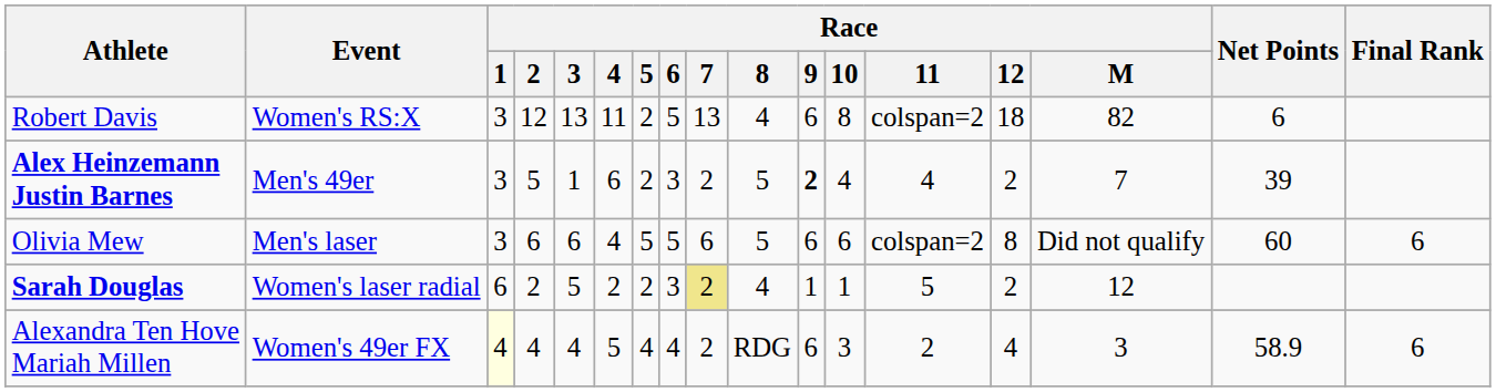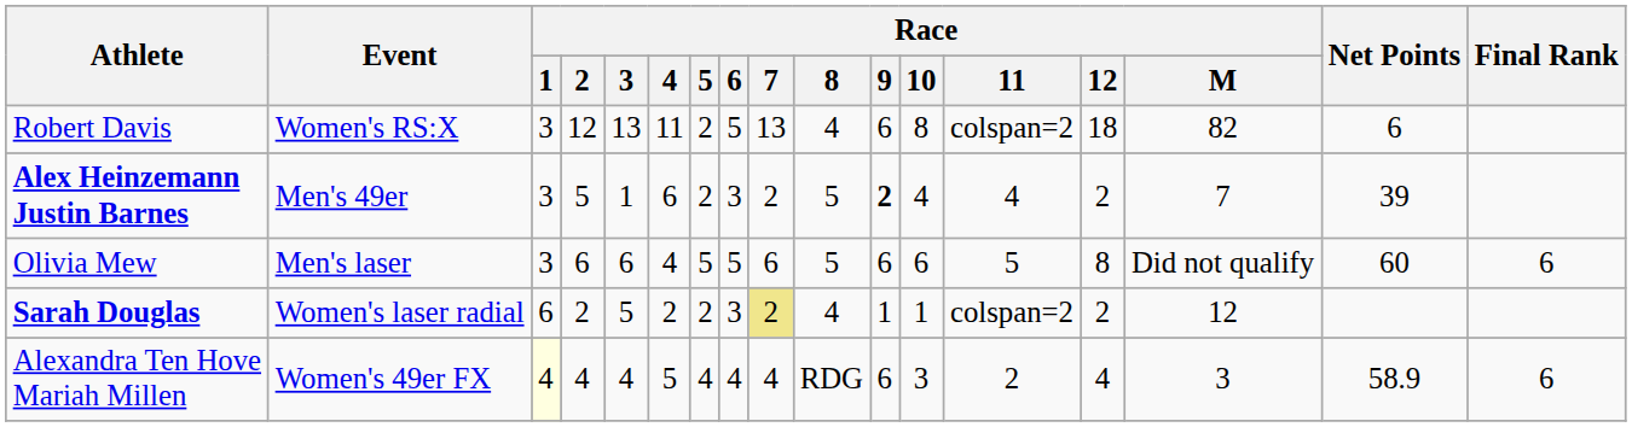Olivia Mew | Race / 11: colspan=2 -> 5
Sarah Douglas | Race / 11: 5 -> colspan=2
Alexandra Ten Hove Mariah Millen | Race / 7: 2 -> 4
